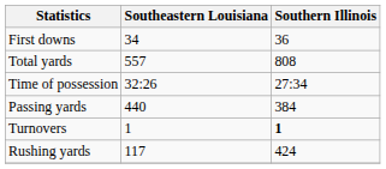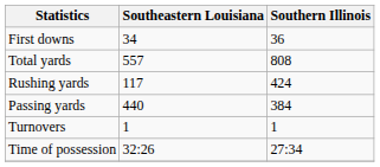rows swapped: Rushing yards <-> Time of possession
Turnovers | Southern Illinois: bold -> normal
